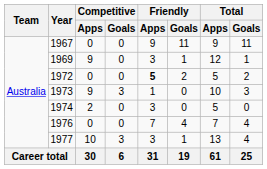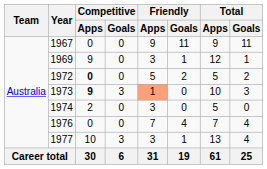1972 | Competitive / Apps: normal -> bold
1972 | Friendly / Apps: bold -> normal
1973 | Competitive / Apps: normal -> bold
1973 | Friendly / Apps: no background -> lightsalmon background
